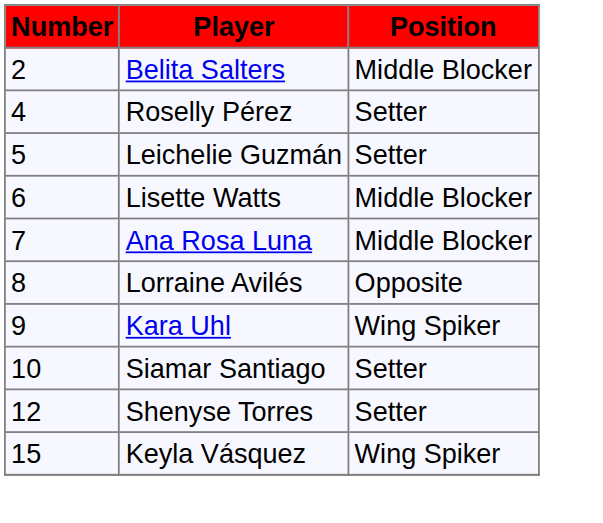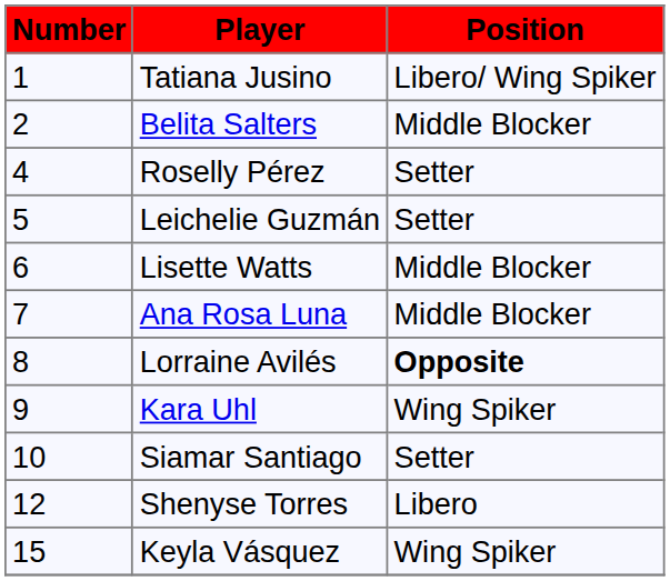+ row: 1 | Tatiana Jusino | Libero/ Wing Spiker
Lorraine Avilés | Position: normal -> bold
Shenyse Torres | Position: Setter -> Libero
